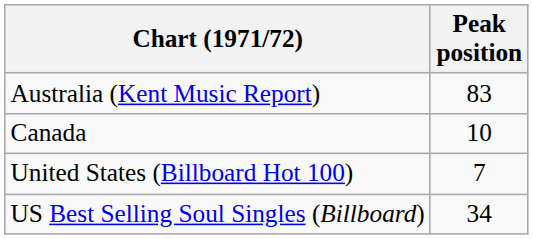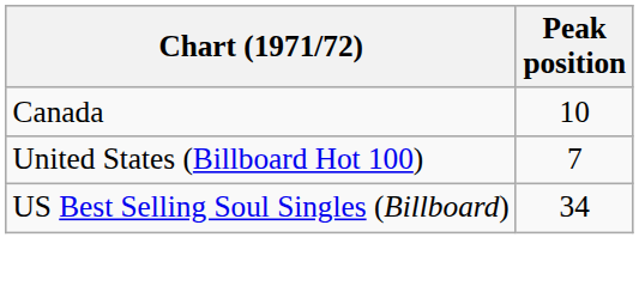- row: Australia (Kent Music Report) | 83
